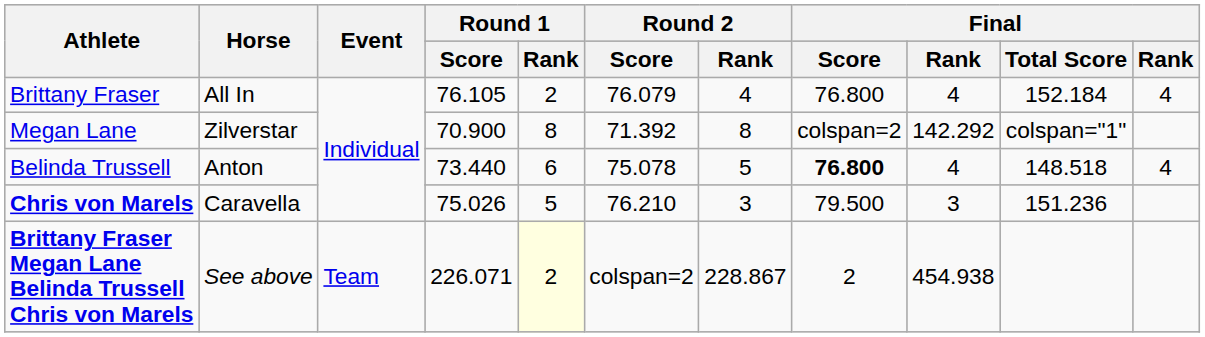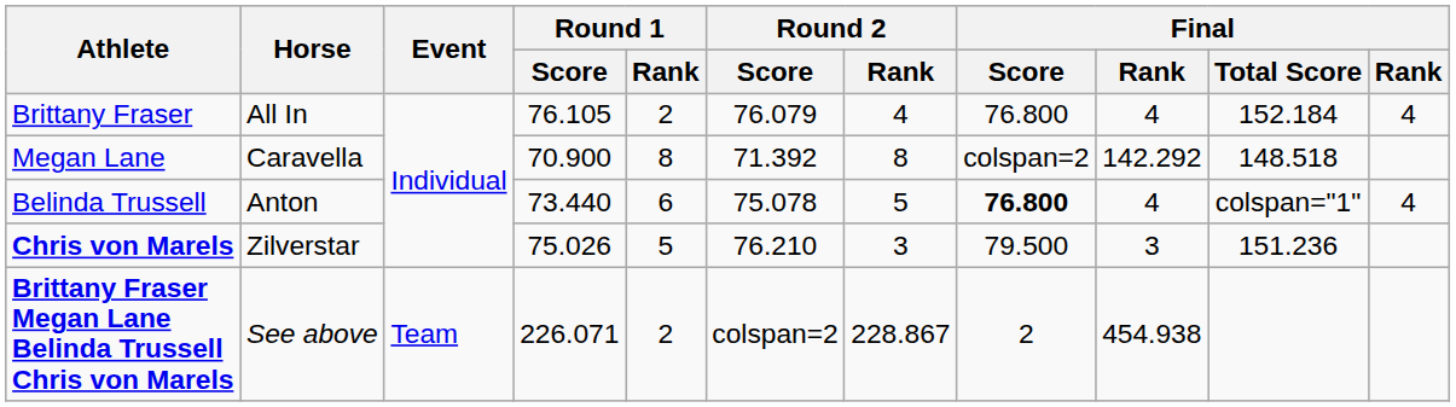Megan Lane | Horse: Zilverstar -> Caravella
Megan Lane | Final / Total Score: colspan="1" -> 148.518
Belinda Trussell | Final / Total Score: 148.518 -> colspan="1"
Chris von Marels | Horse: Caravella -> Zilverstar
Brittany Fraser Megan Lane Belinda Trussell Chris von Marels | Round 1 / Rank: lightyellow background -> no background
